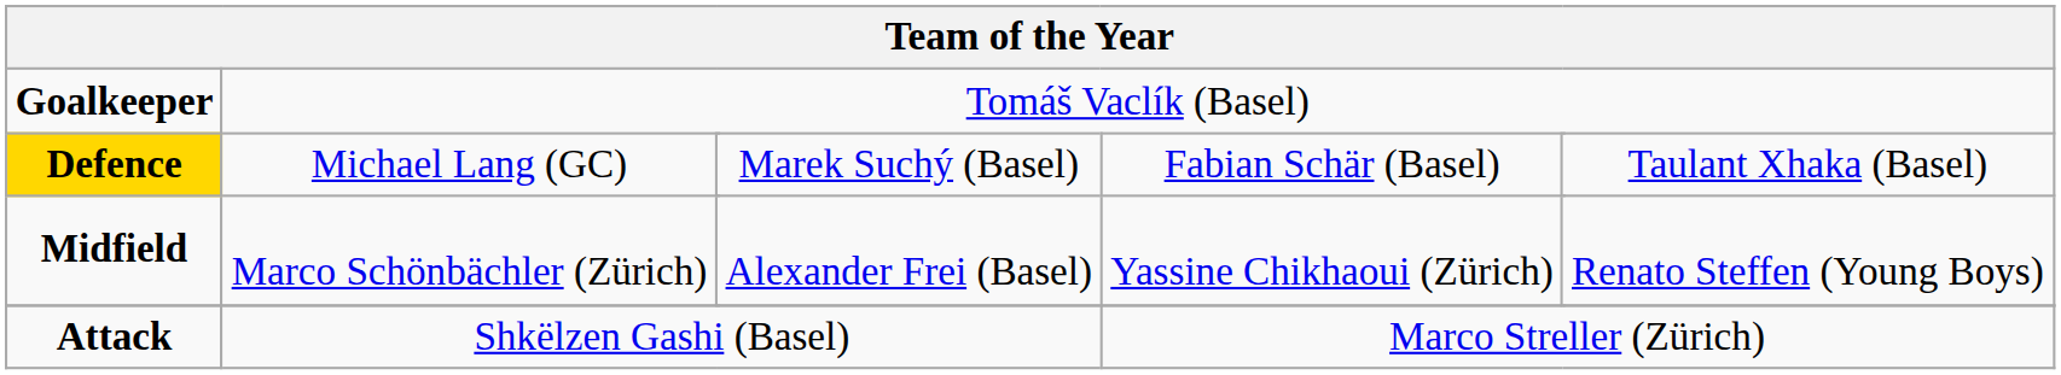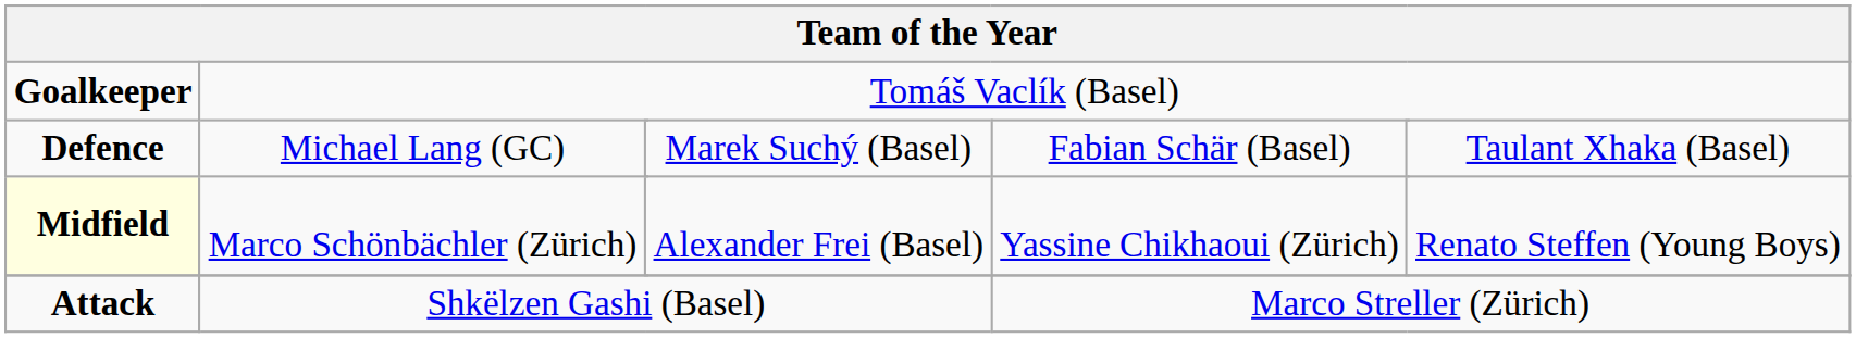Defence | column 1: gold background -> no background
Midfield | column 1: no background -> lightyellow background
